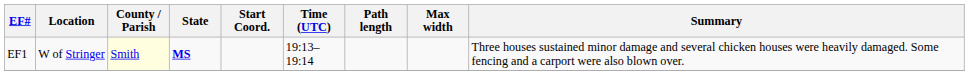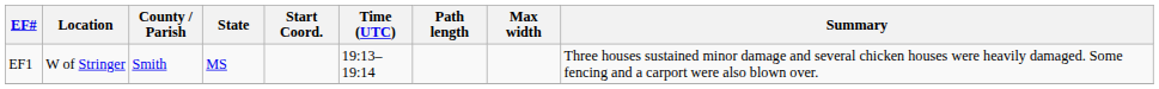EF1 | County / Parish: lightyellow background -> no background
EF1 | State: bold -> normal
